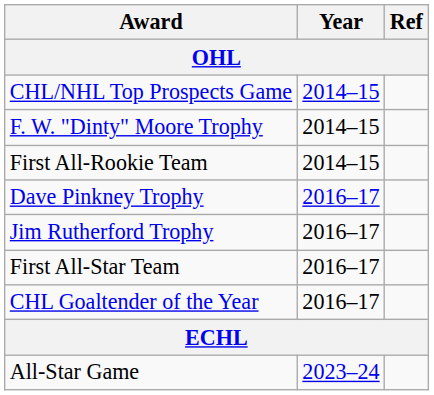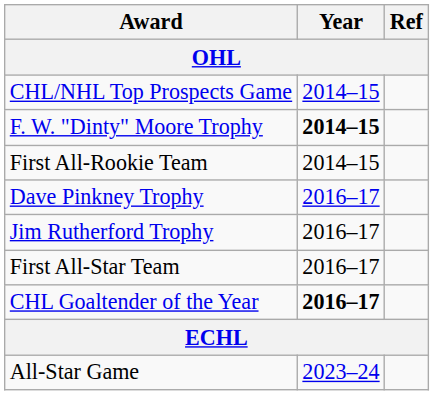F. W. "Dinty" Moore Trophy | Year: normal -> bold
CHL Goaltender of the Year | Year: normal -> bold
